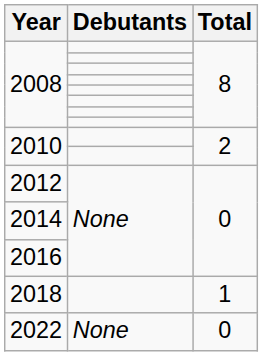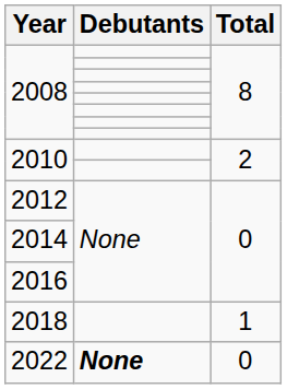2022 | Debutants: normal -> bold
